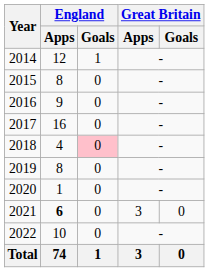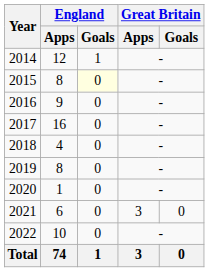2015 | England / Goals: no background -> lightyellow background
2018 | England / Goals: pink background -> no background
2021 | England / Apps: bold -> normal
